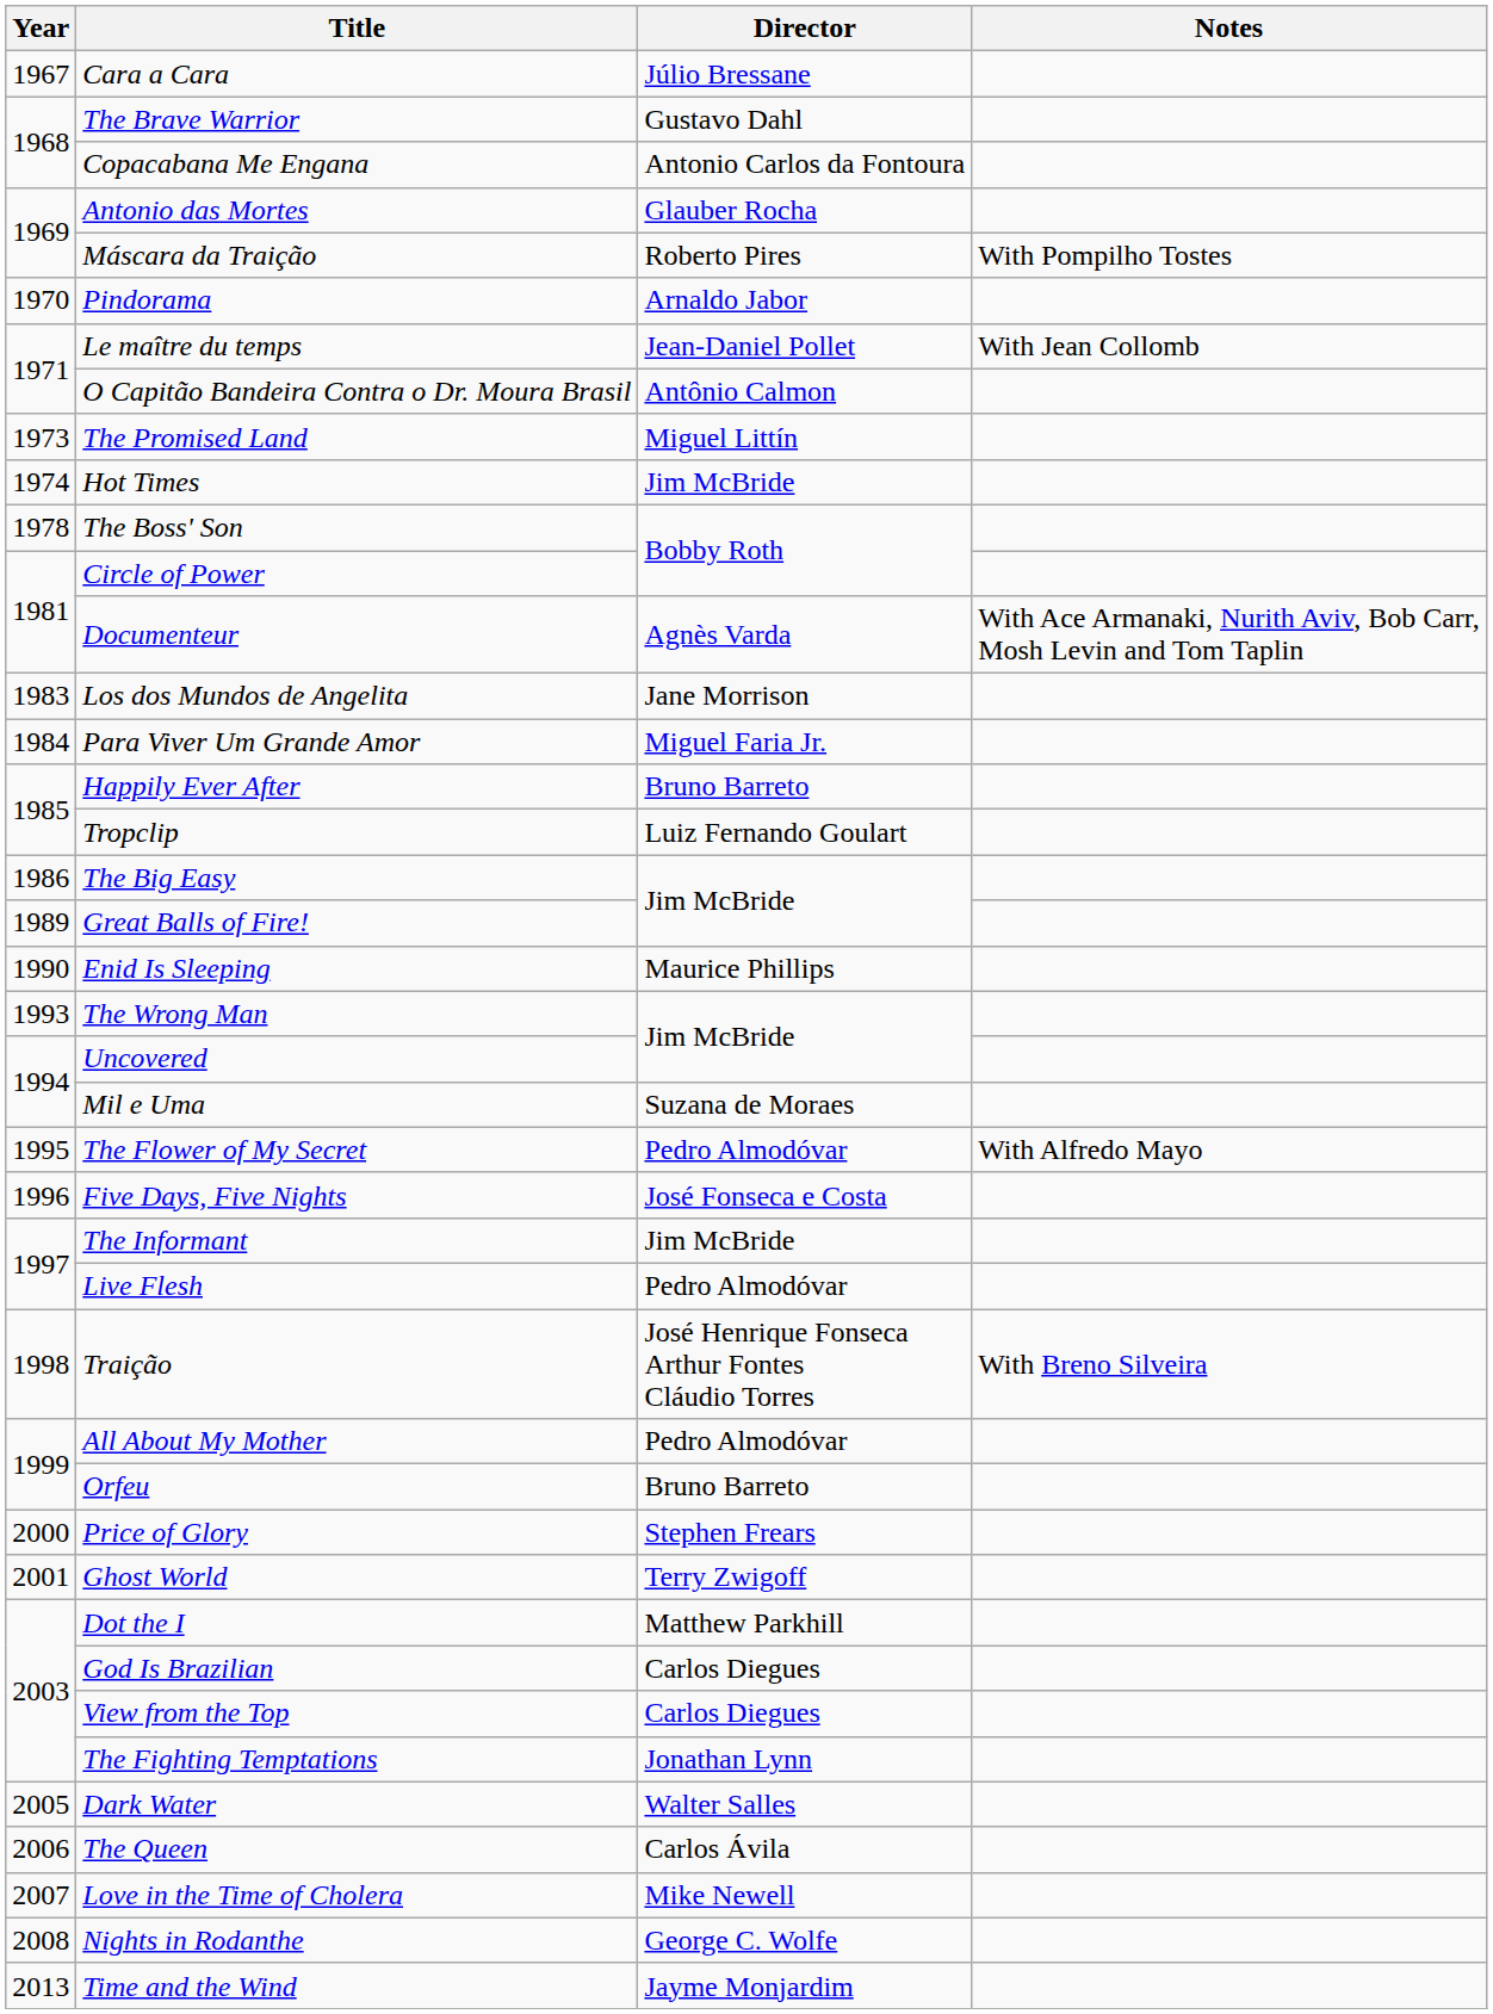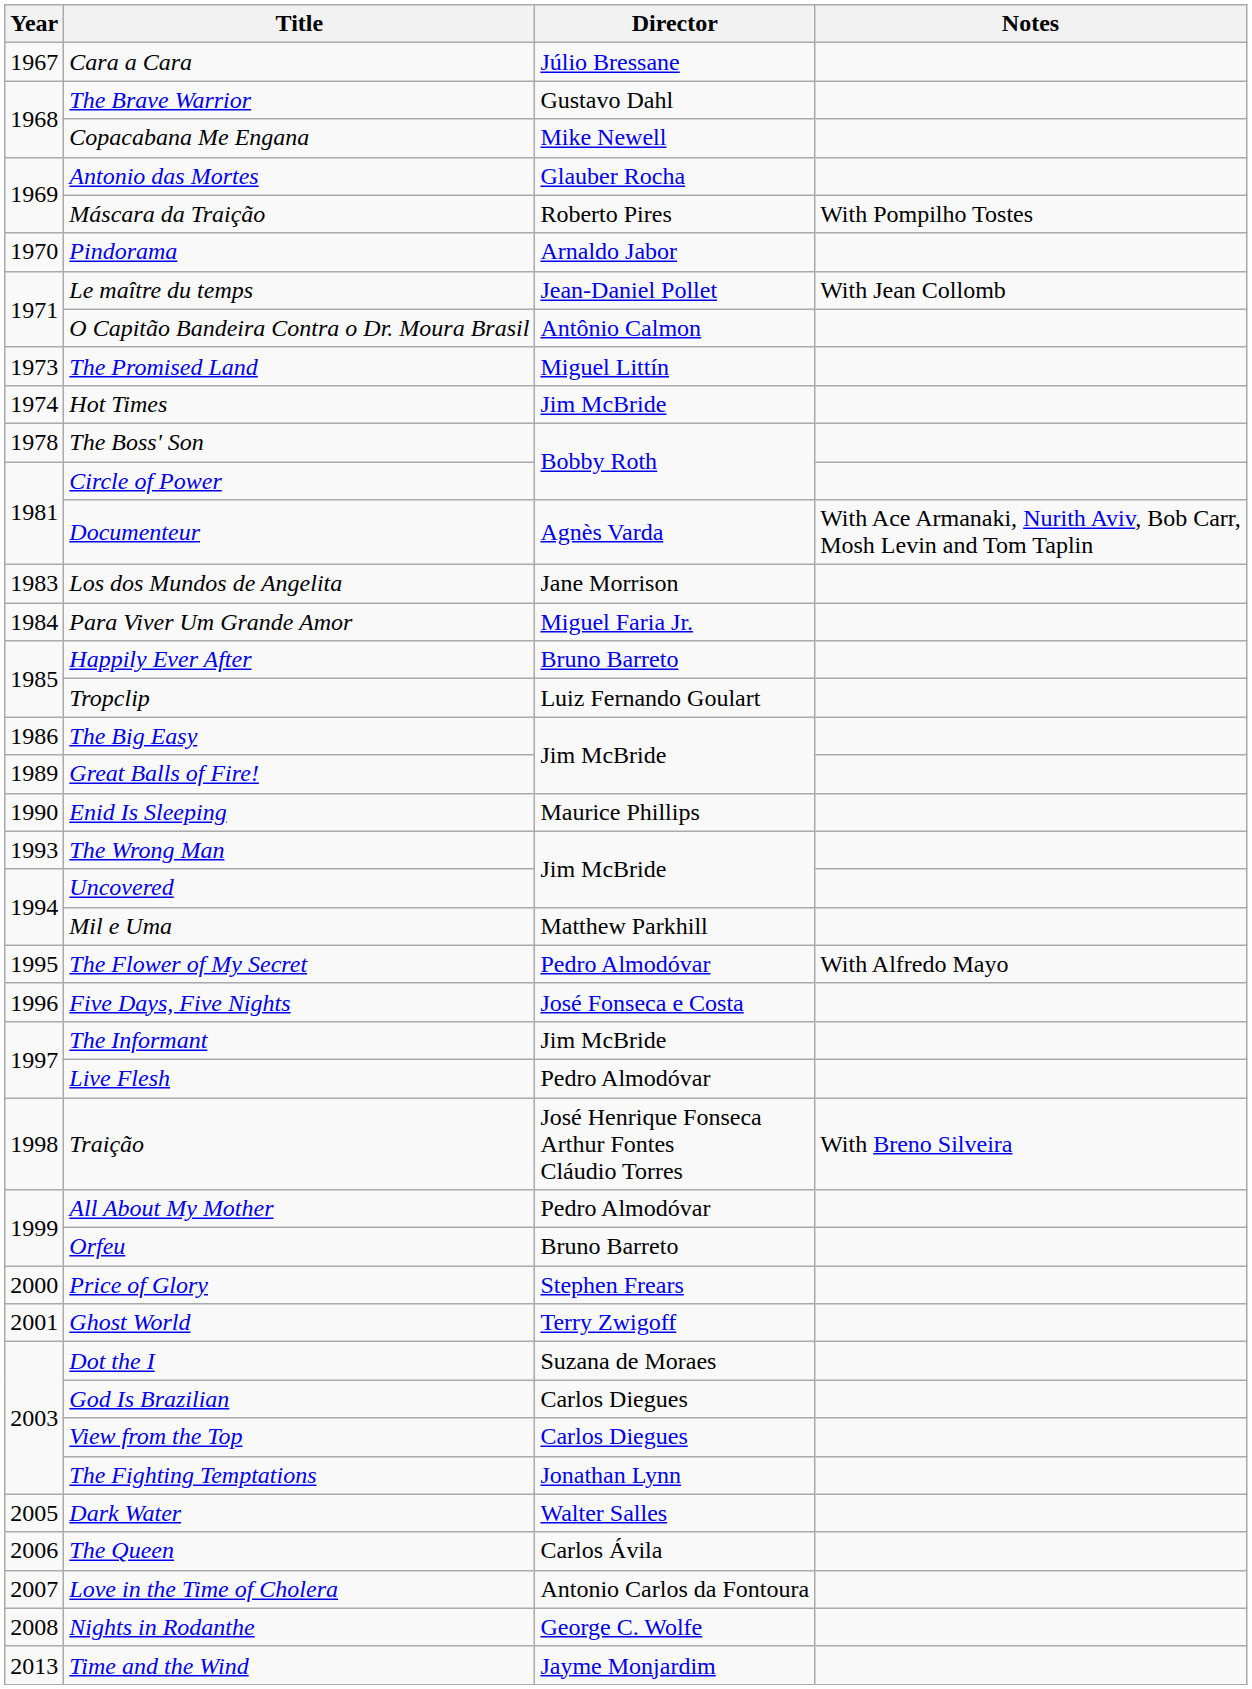Copacabana Me Engana | Director: Antonio Carlos da Fontoura -> Mike Newell
Mil e Uma | Director: Suzana de Moraes -> Matthew Parkhill
Dot the I | Director: Matthew Parkhill -> Suzana de Moraes
Love in the Time of Cholera | Director: Mike Newell -> Antonio Carlos da Fontoura
